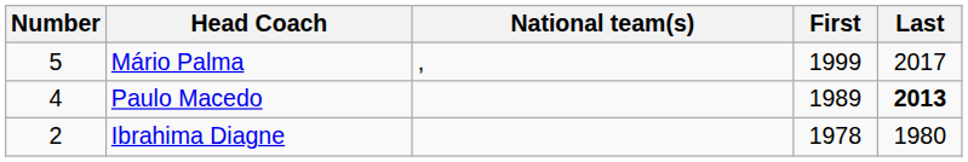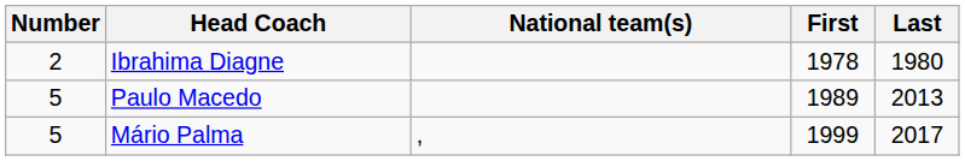rows swapped: Mário Palma <-> Ibrahima Diagne
Paulo Macedo | Number: 4 -> 5
Paulo Macedo | Last: bold -> normal
